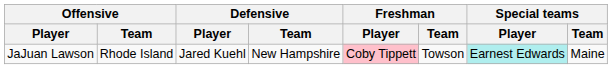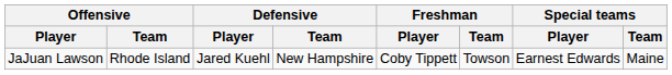JaJuan Lawson | Freshman / Player: pink background -> no background
JaJuan Lawson | Special teams / Player: paleturquoise background -> no background
